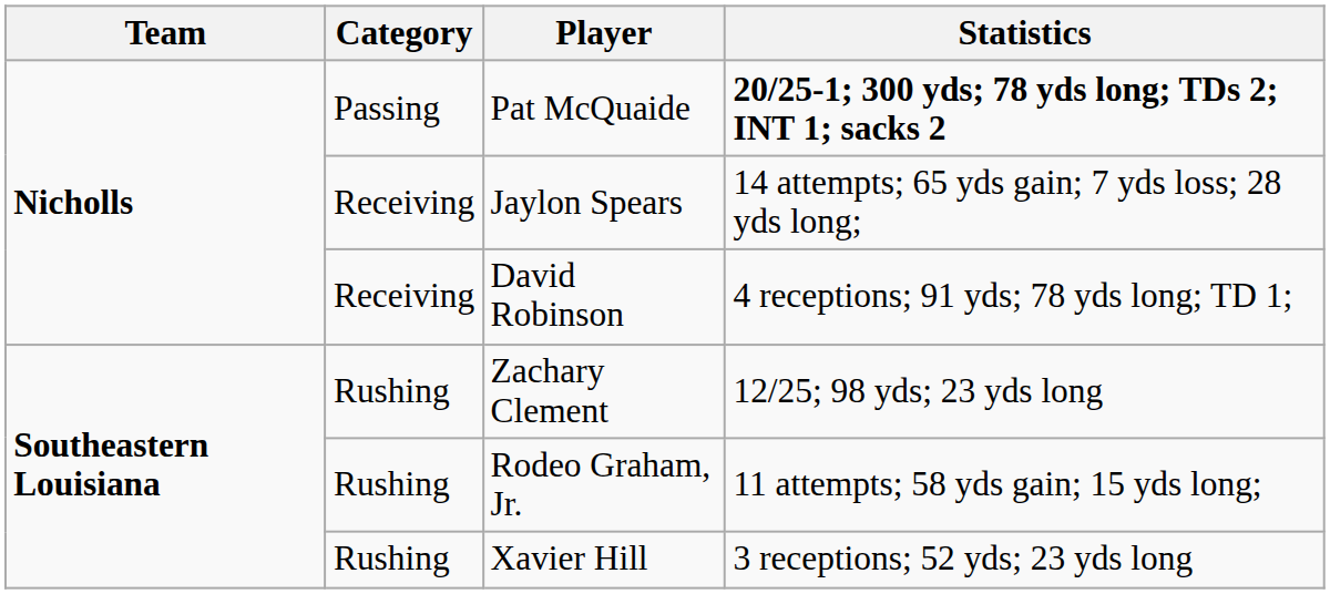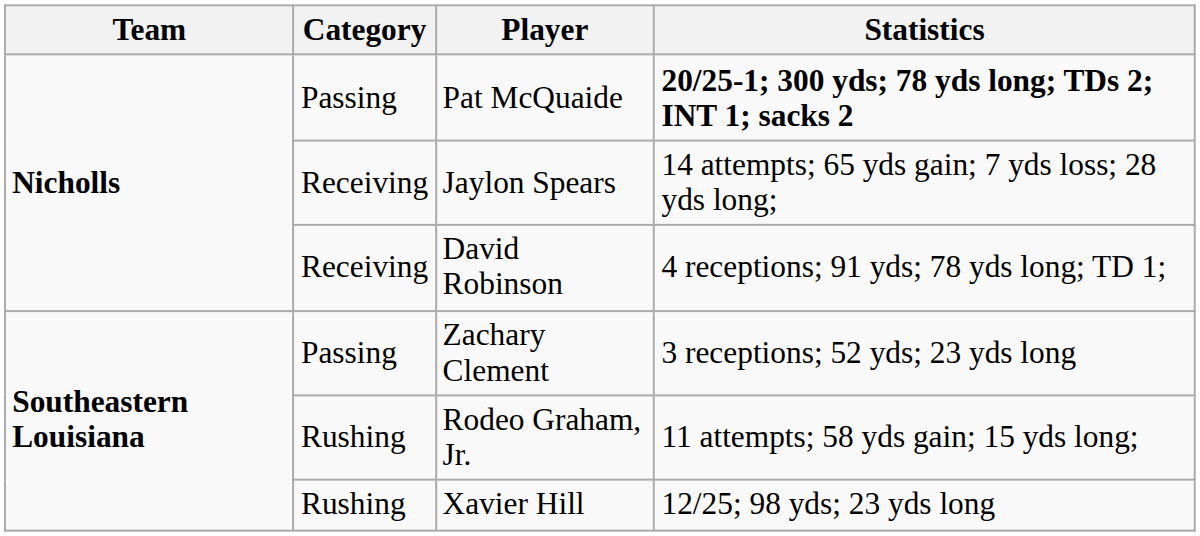Zachary Clement | Category: Rushing -> Passing
Zachary Clement | Statistics: 12/25; 98 yds; 23 yds long -> 3 receptions; 52 yds; 23 yds long
Xavier Hill | Statistics: 3 receptions; 52 yds; 23 yds long -> 12/25; 98 yds; 23 yds long
